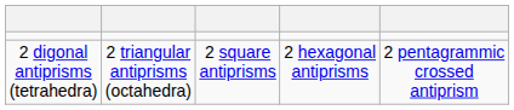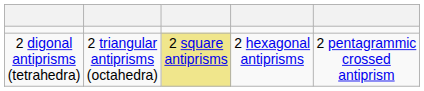2 digonal antiprisms (tetrahedra) | column 3: no background -> khaki background
